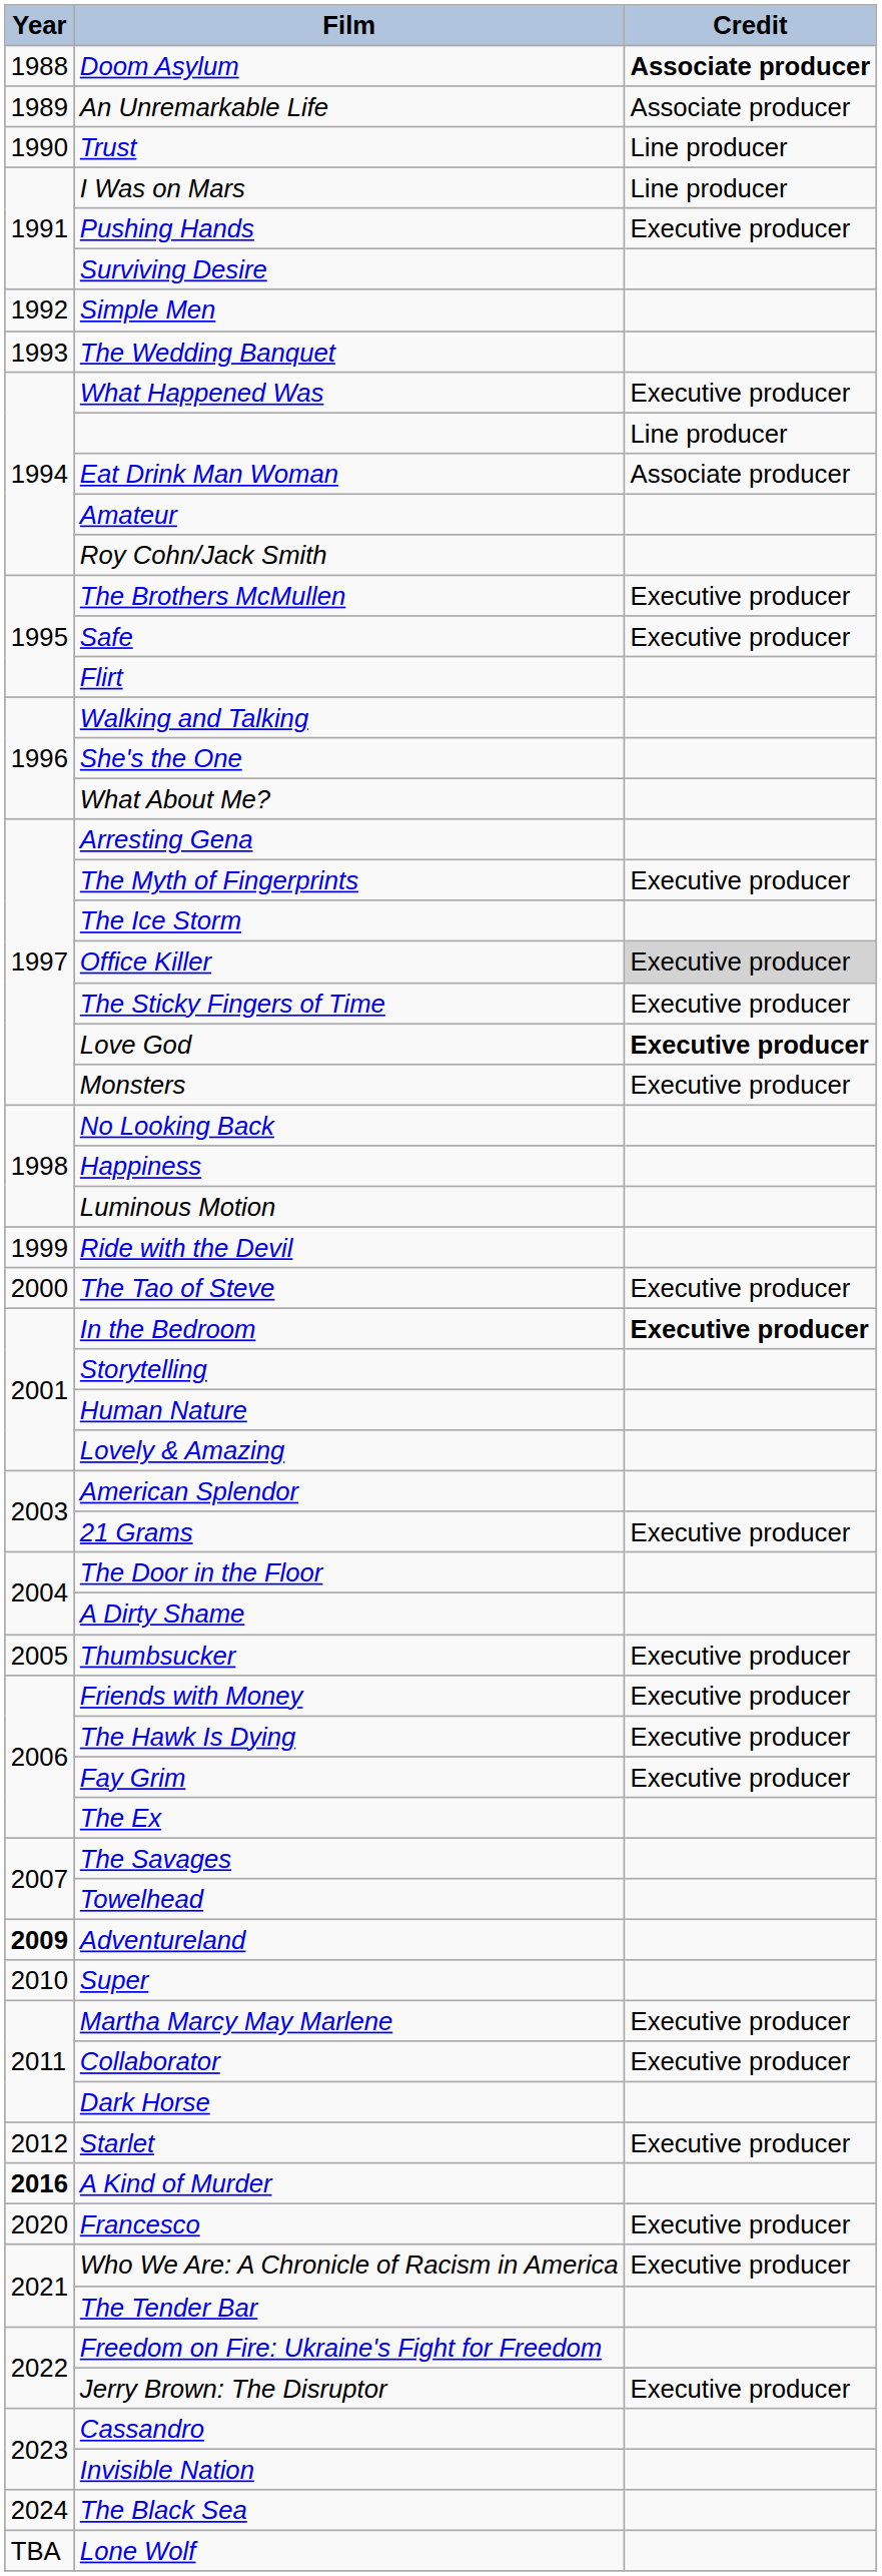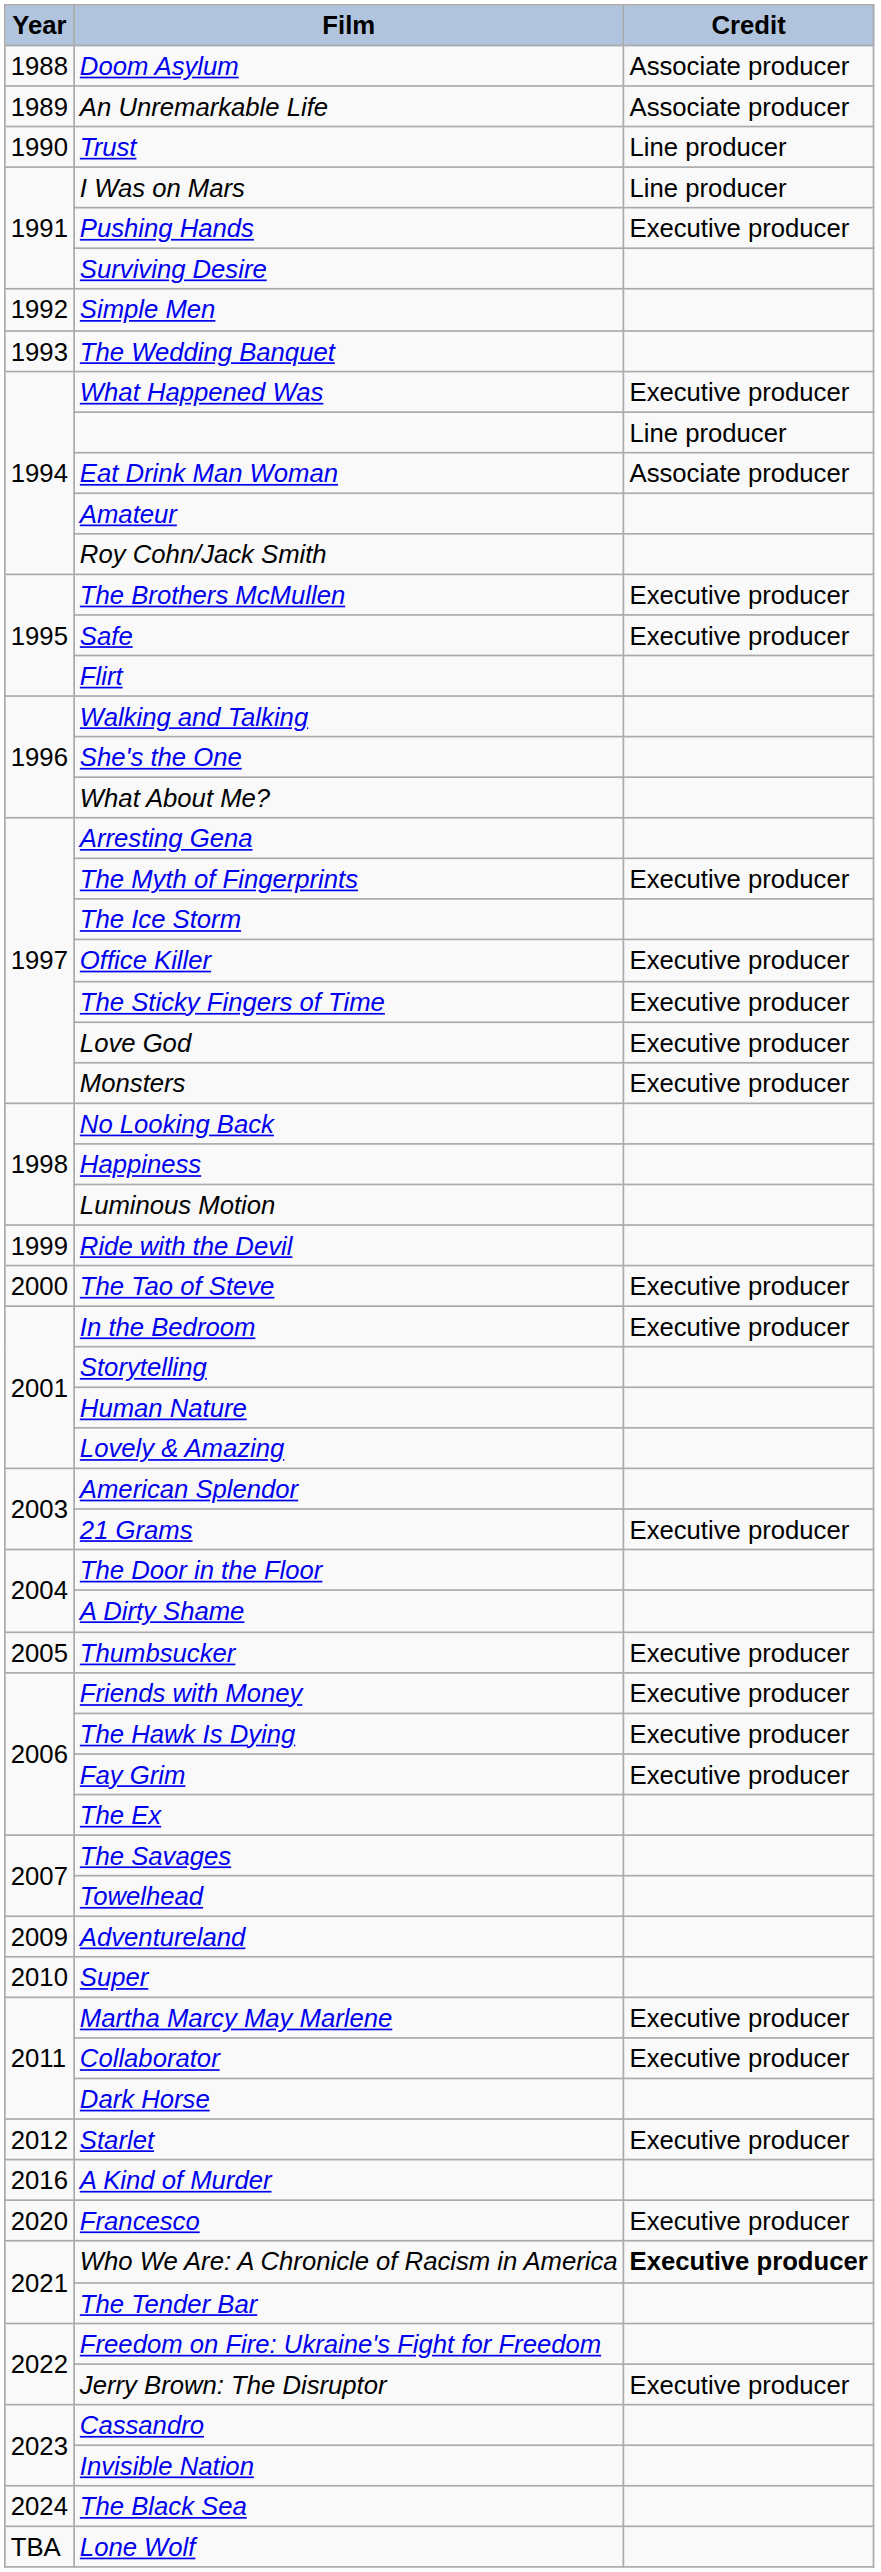Doom Asylum | Credit: bold -> normal
Office Killer | Credit: lightgrey background -> no background
Love God | Credit: bold -> normal
In the Bedroom | Credit: bold -> normal
Adventureland | Year: bold -> normal
A Kind of Murder | Year: bold -> normal
Who We Are: A Chronicle of Racism in America | Credit: normal -> bold
